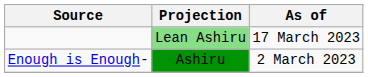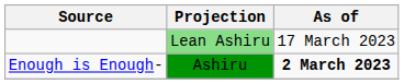Enough is Enough- | As of: normal -> bold
